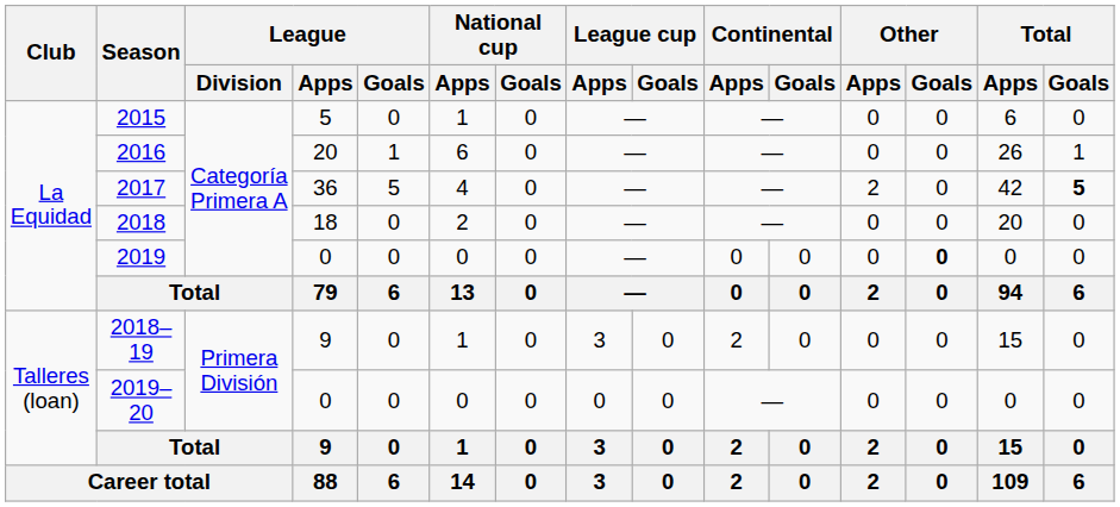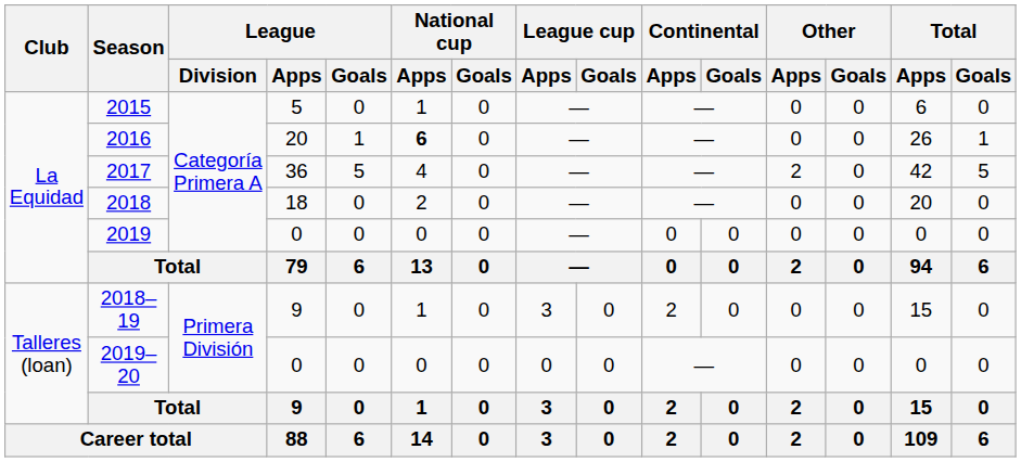2016 | National cup / Apps: normal -> bold
2017 | Total / Goals: bold -> normal
2019 | Other / Goals: bold -> normal
